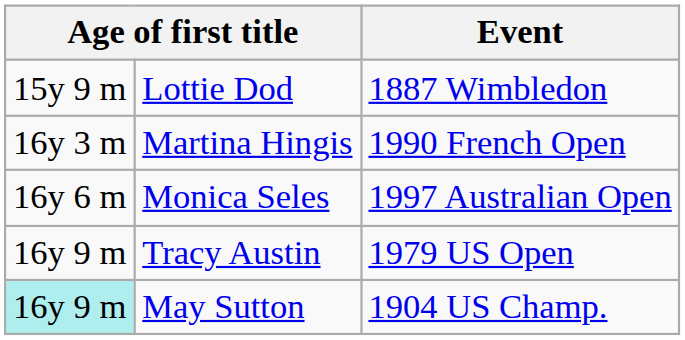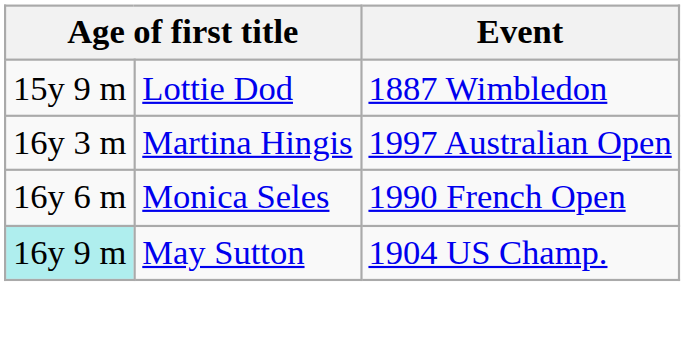Martina Hingis | Event: 1990 French Open -> 1997 Australian Open
Monica Seles | Event: 1997 Australian Open -> 1990 French Open
- row: 16y 9 m | Tracy Austin | 1979 US Open
